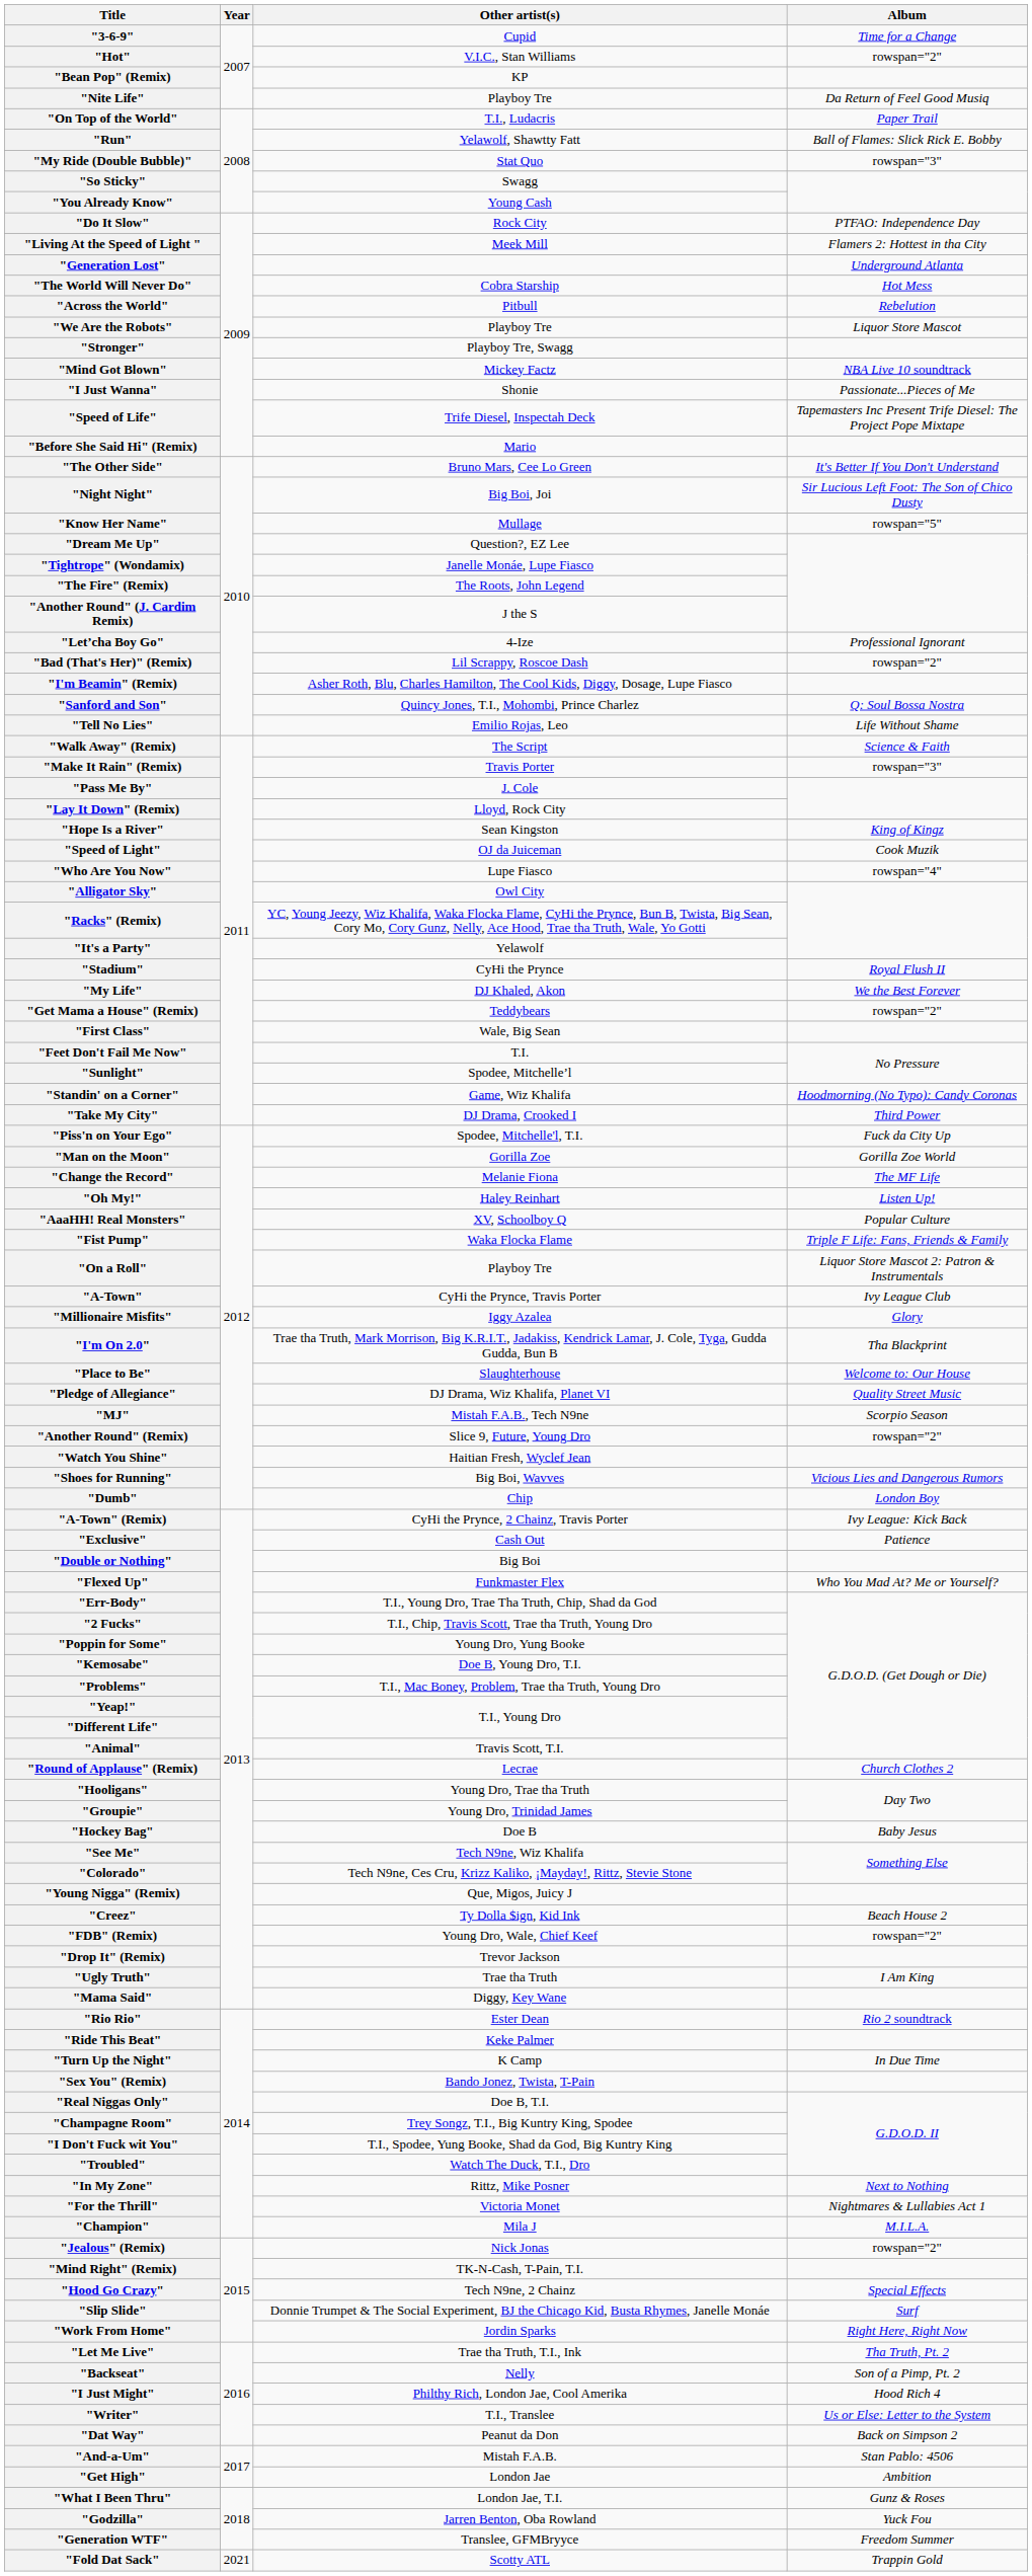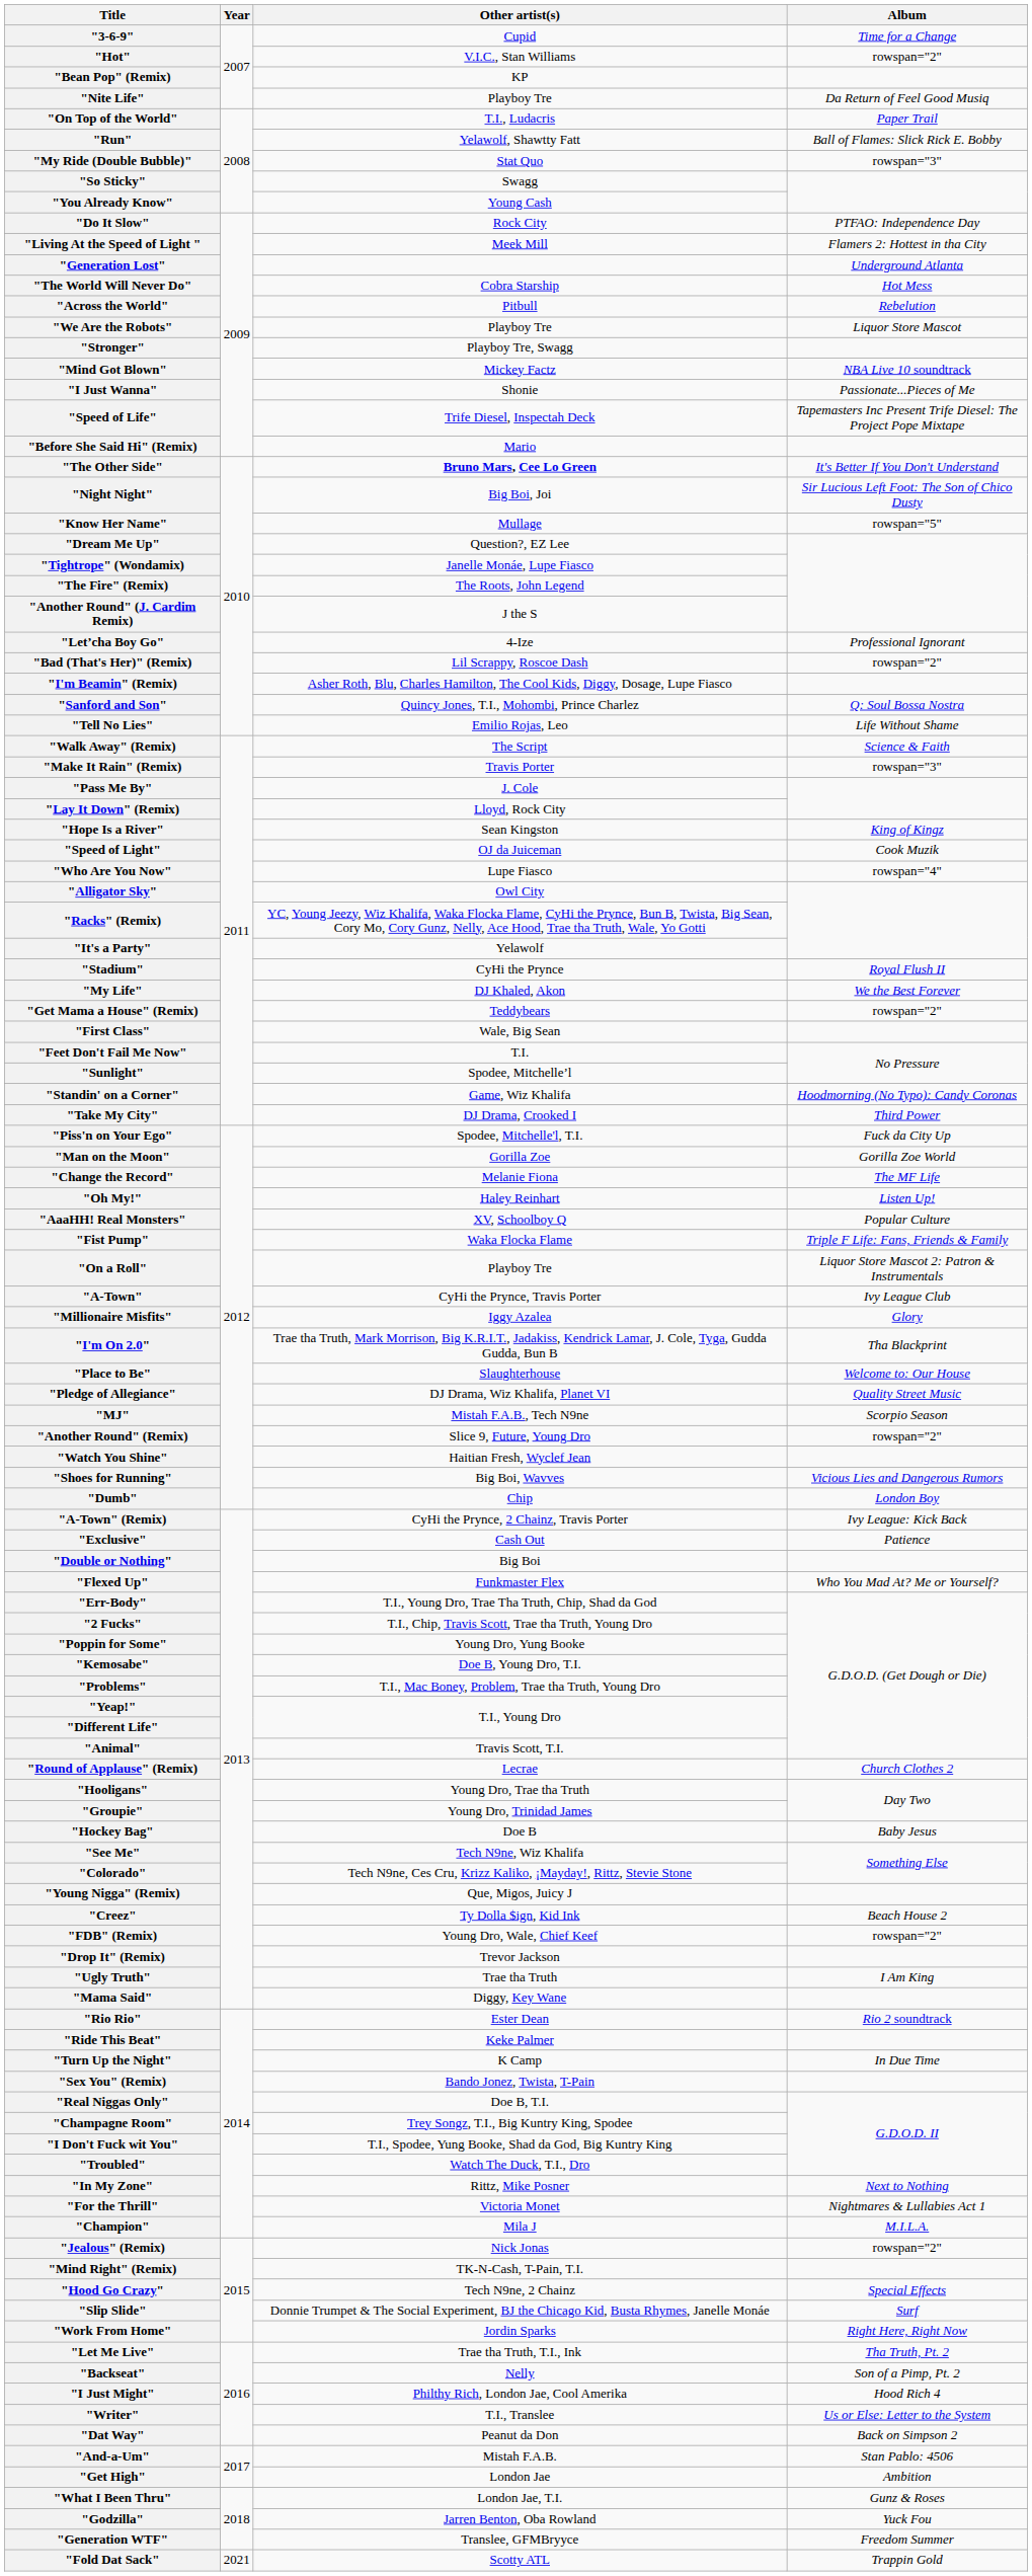"The Other Side" | Other artist(s): normal -> bold
